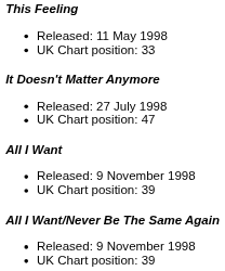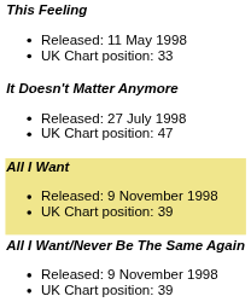row 3 | column 1: no background -> khaki background
